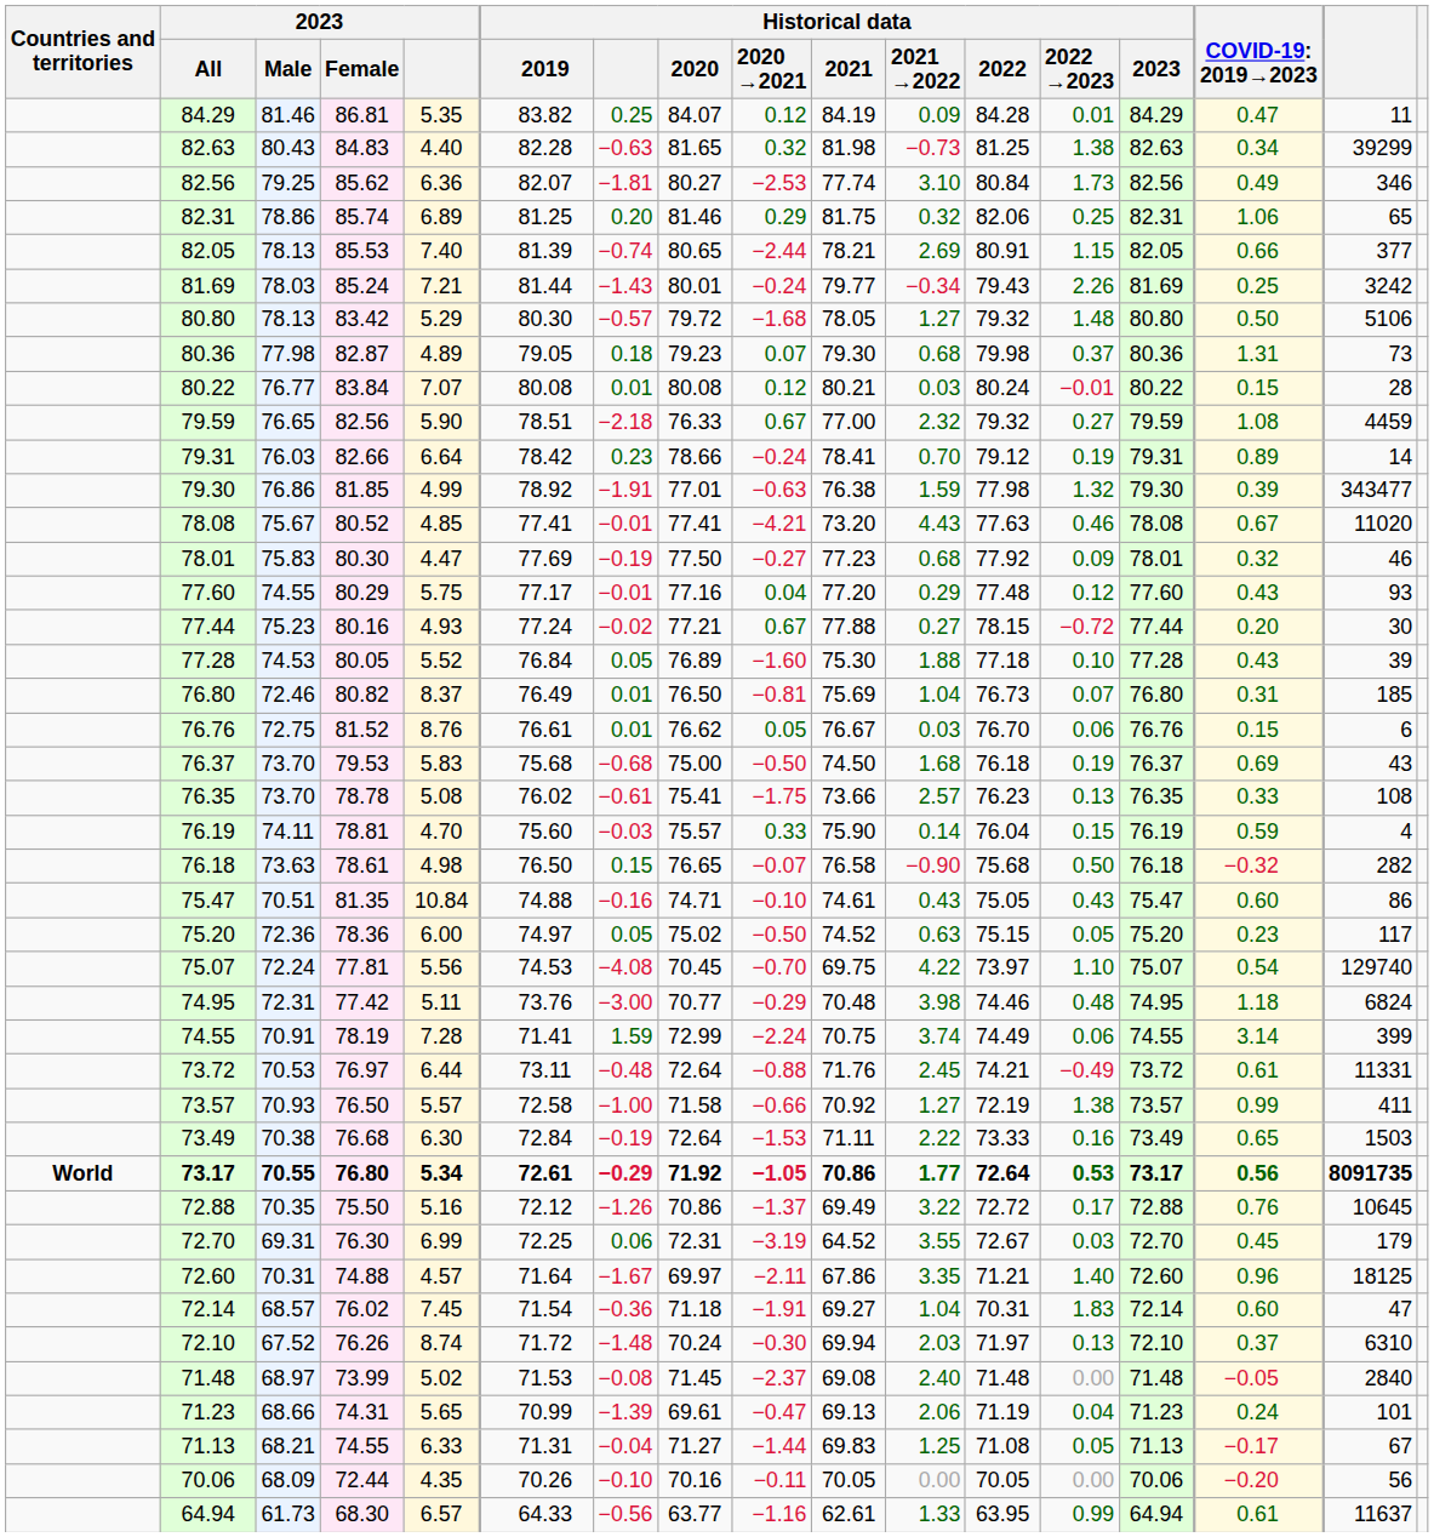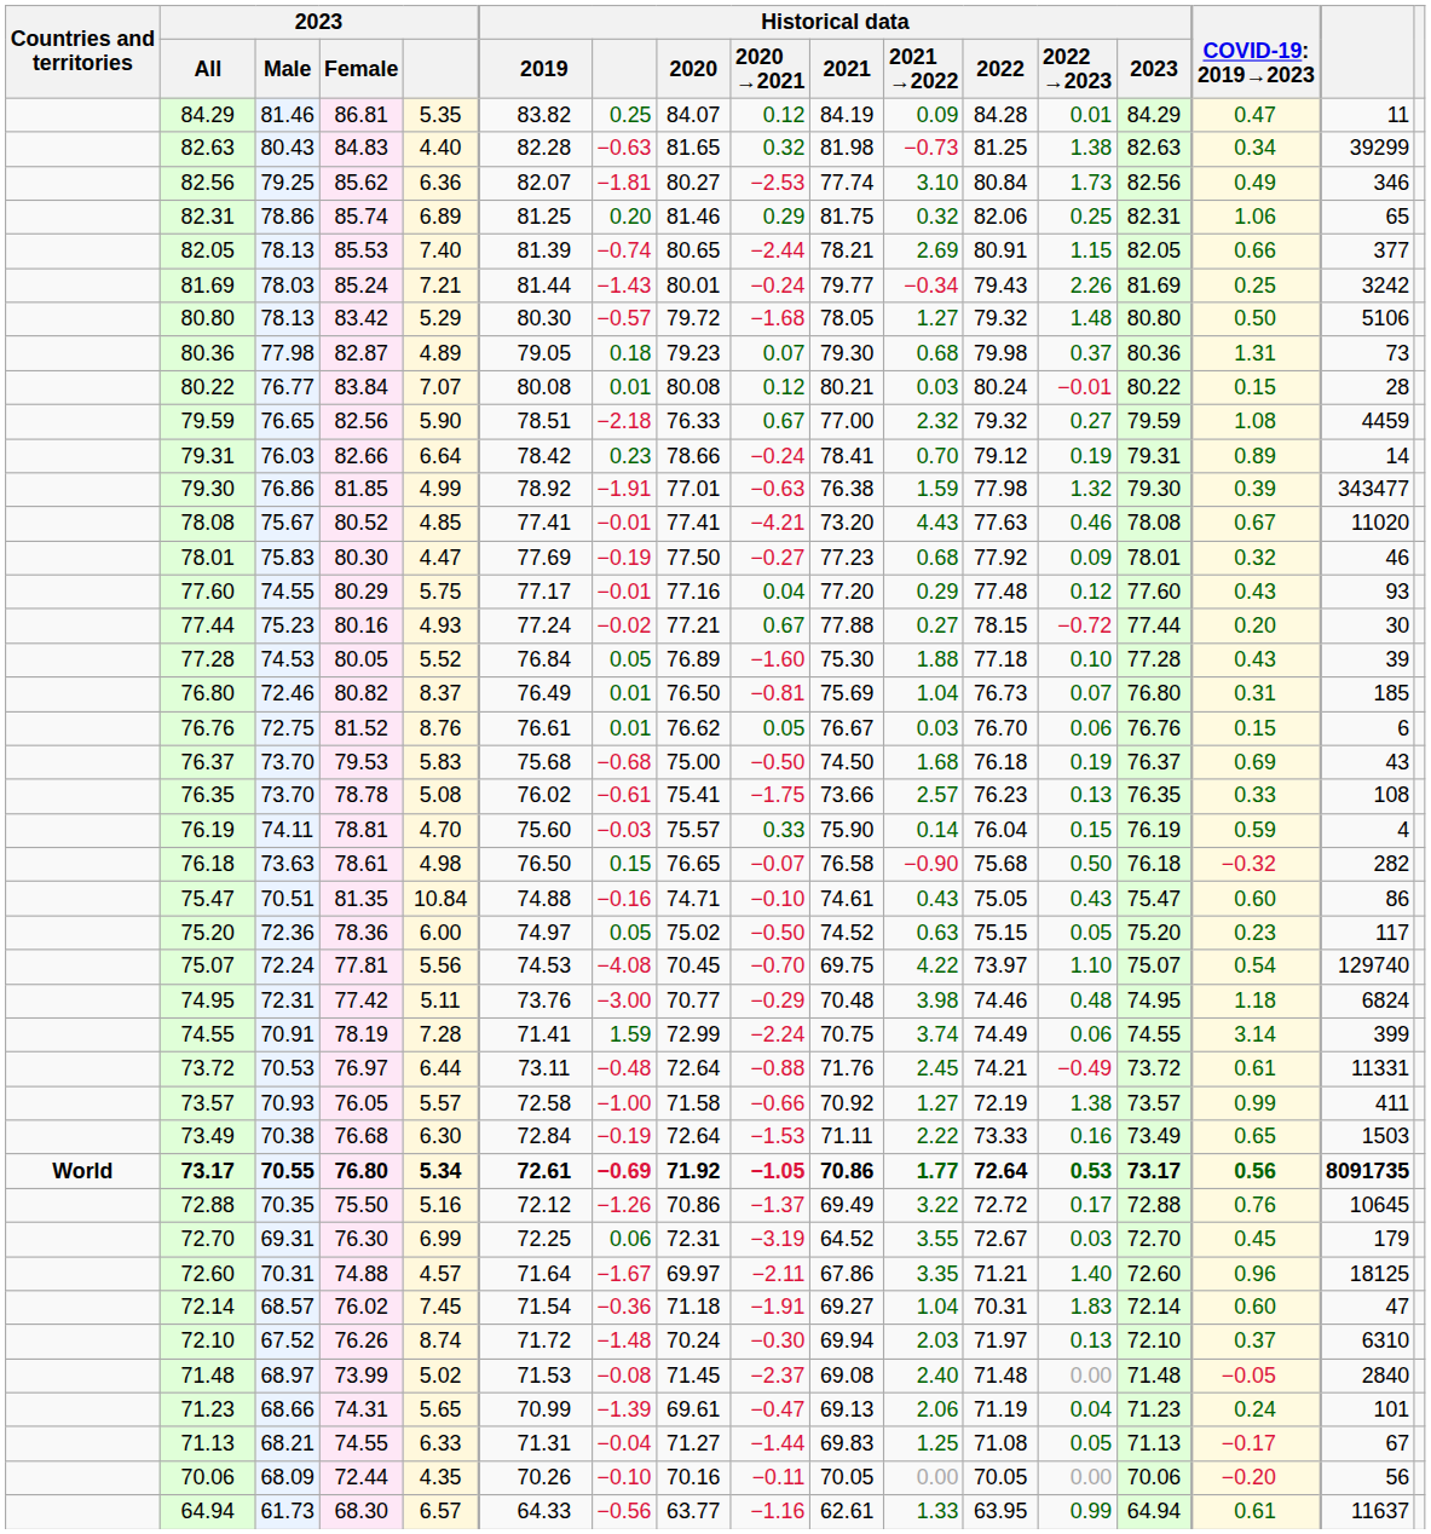row 32 | 2023 / Female: 76.50 -> 76.05
row 34 | Historical data: −0.29 -> −0.69
